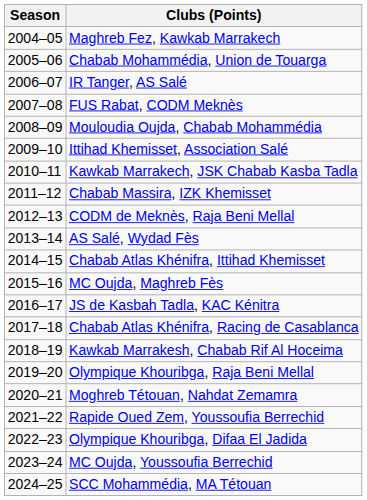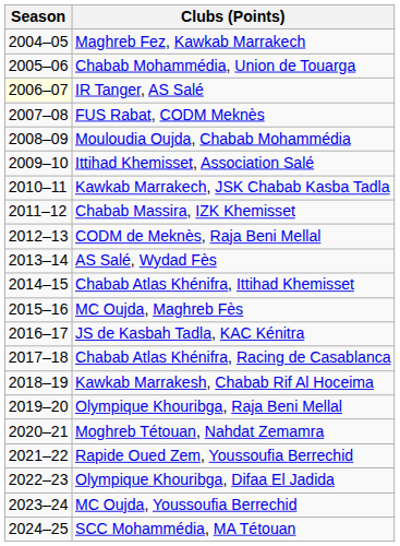IR Tanger, AS Salé | Season: no background -> lightyellow background
